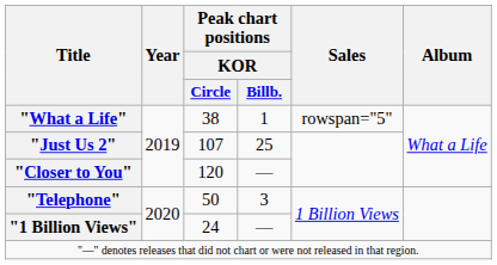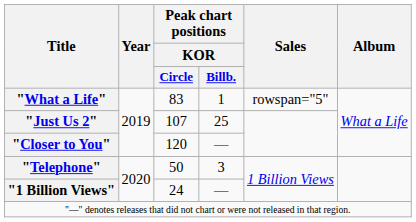"What a Life" | Peak chart positions / KOR / Circle: 38 -> 83
